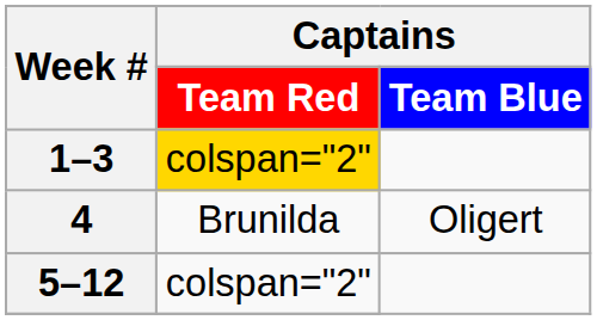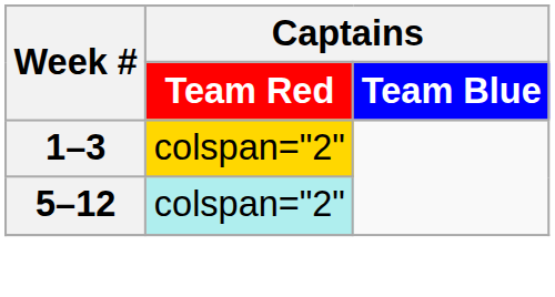- row: 4 | Brunilda | Oligert
5–12 | Captains / Team Red: no background -> paleturquoise background
